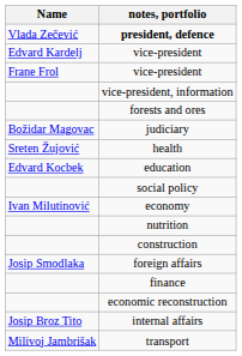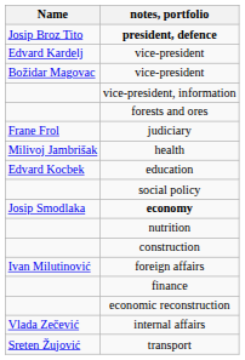row 2 | Name: Vlada Zečević -> Josip Broz Tito
row 4 | Name: Frane Frol -> Božidar Magovac
row 7 | Name: Božidar Magovac -> Frane Frol
row 8 | Name: Sreten Žujović -> Milivoj Jambrišak
row 11 | Name: Ivan Milutinović -> Josip Smodlaka
row 11 | notes, portfolio: normal -> bold
row 14 | Name: Josip Smodlaka -> Ivan Milutinović
row 17 | Name: Josip Broz Tito -> Vlada Zečević
row 18 | Name: Milivoj Jambrišak -> Sreten Žujović
